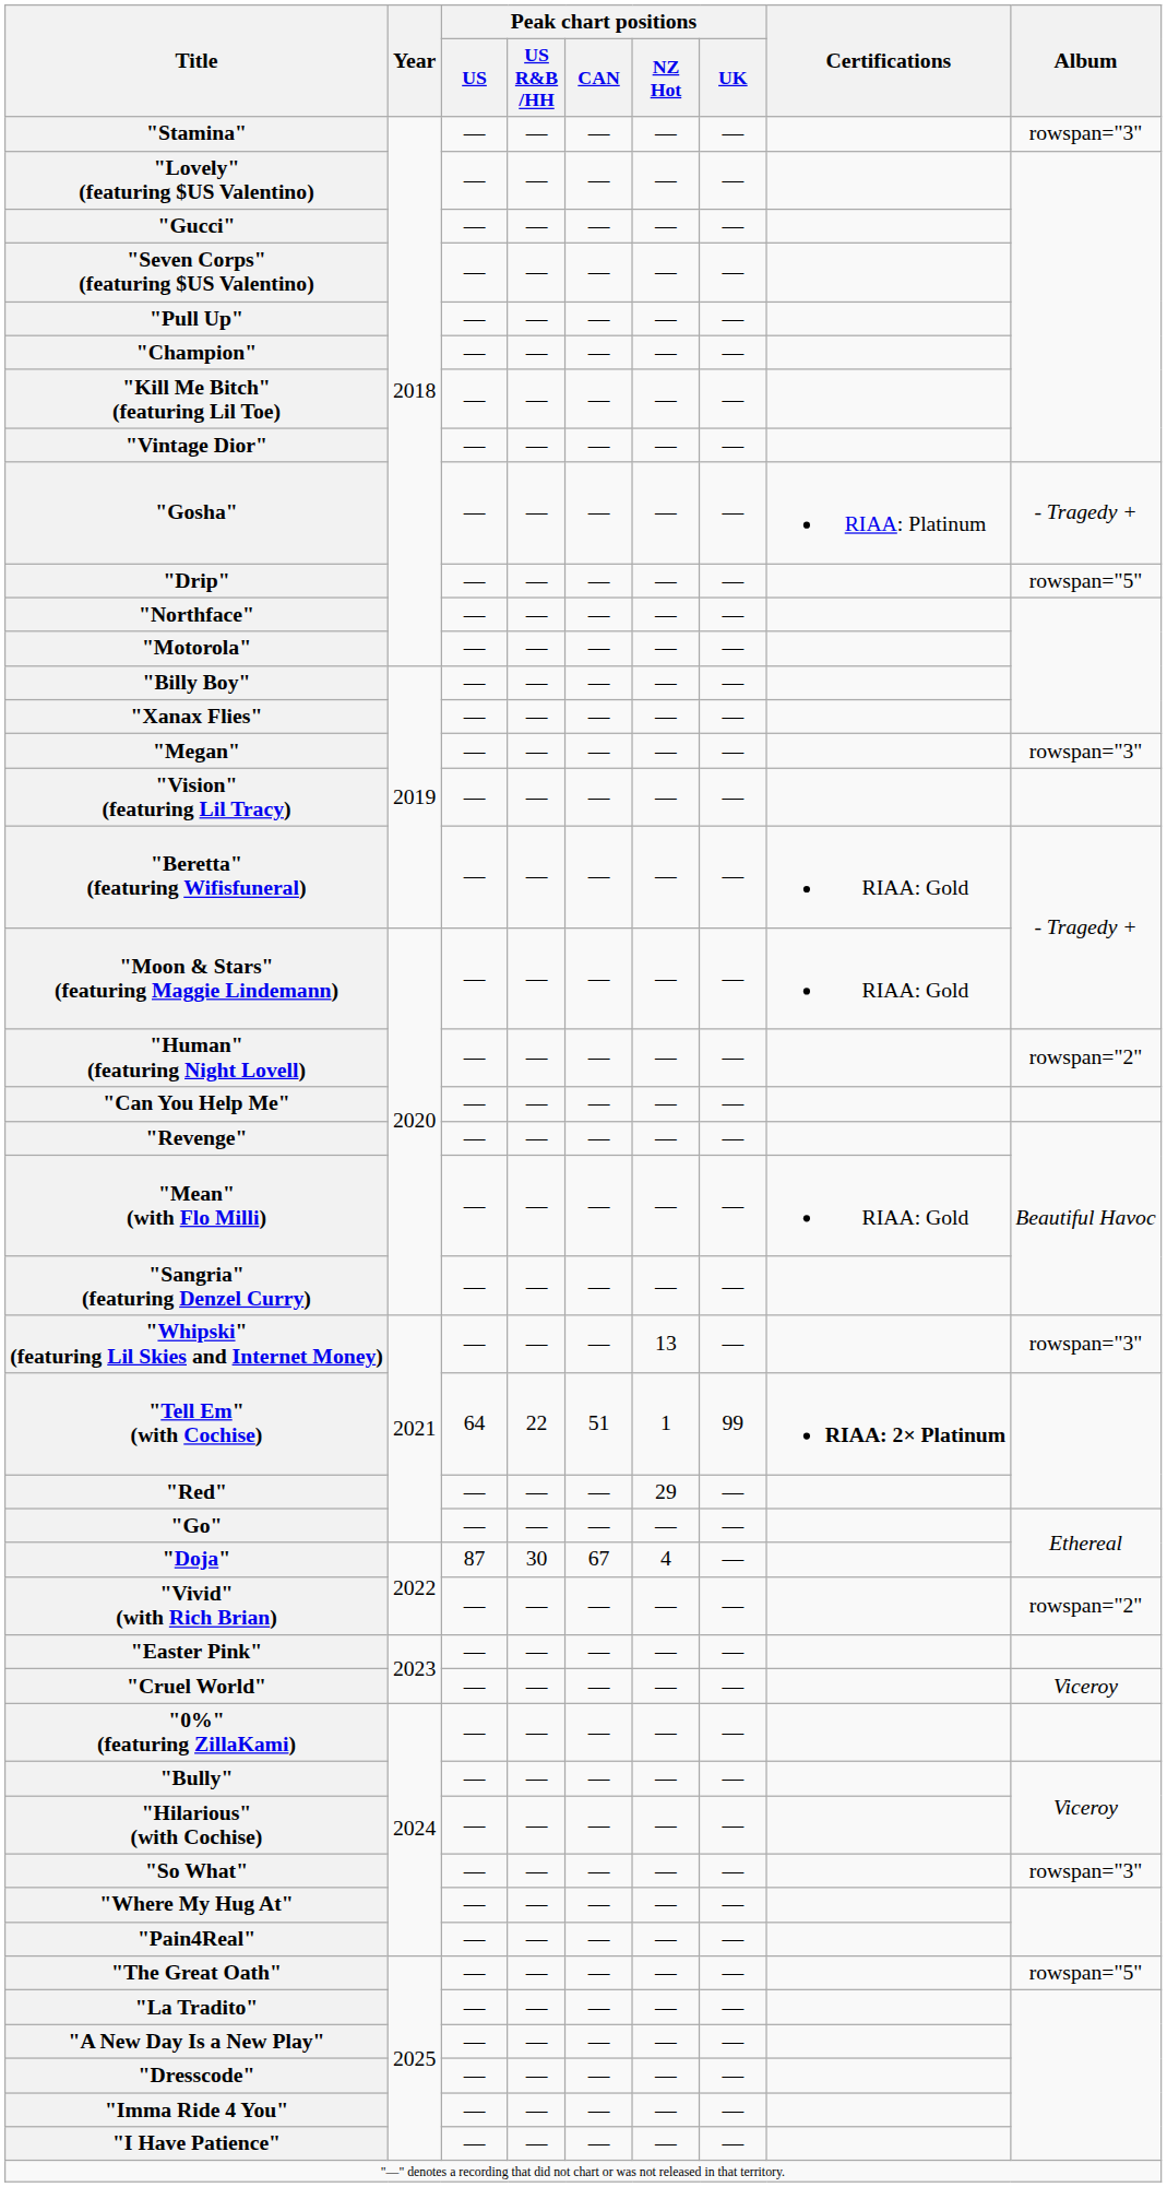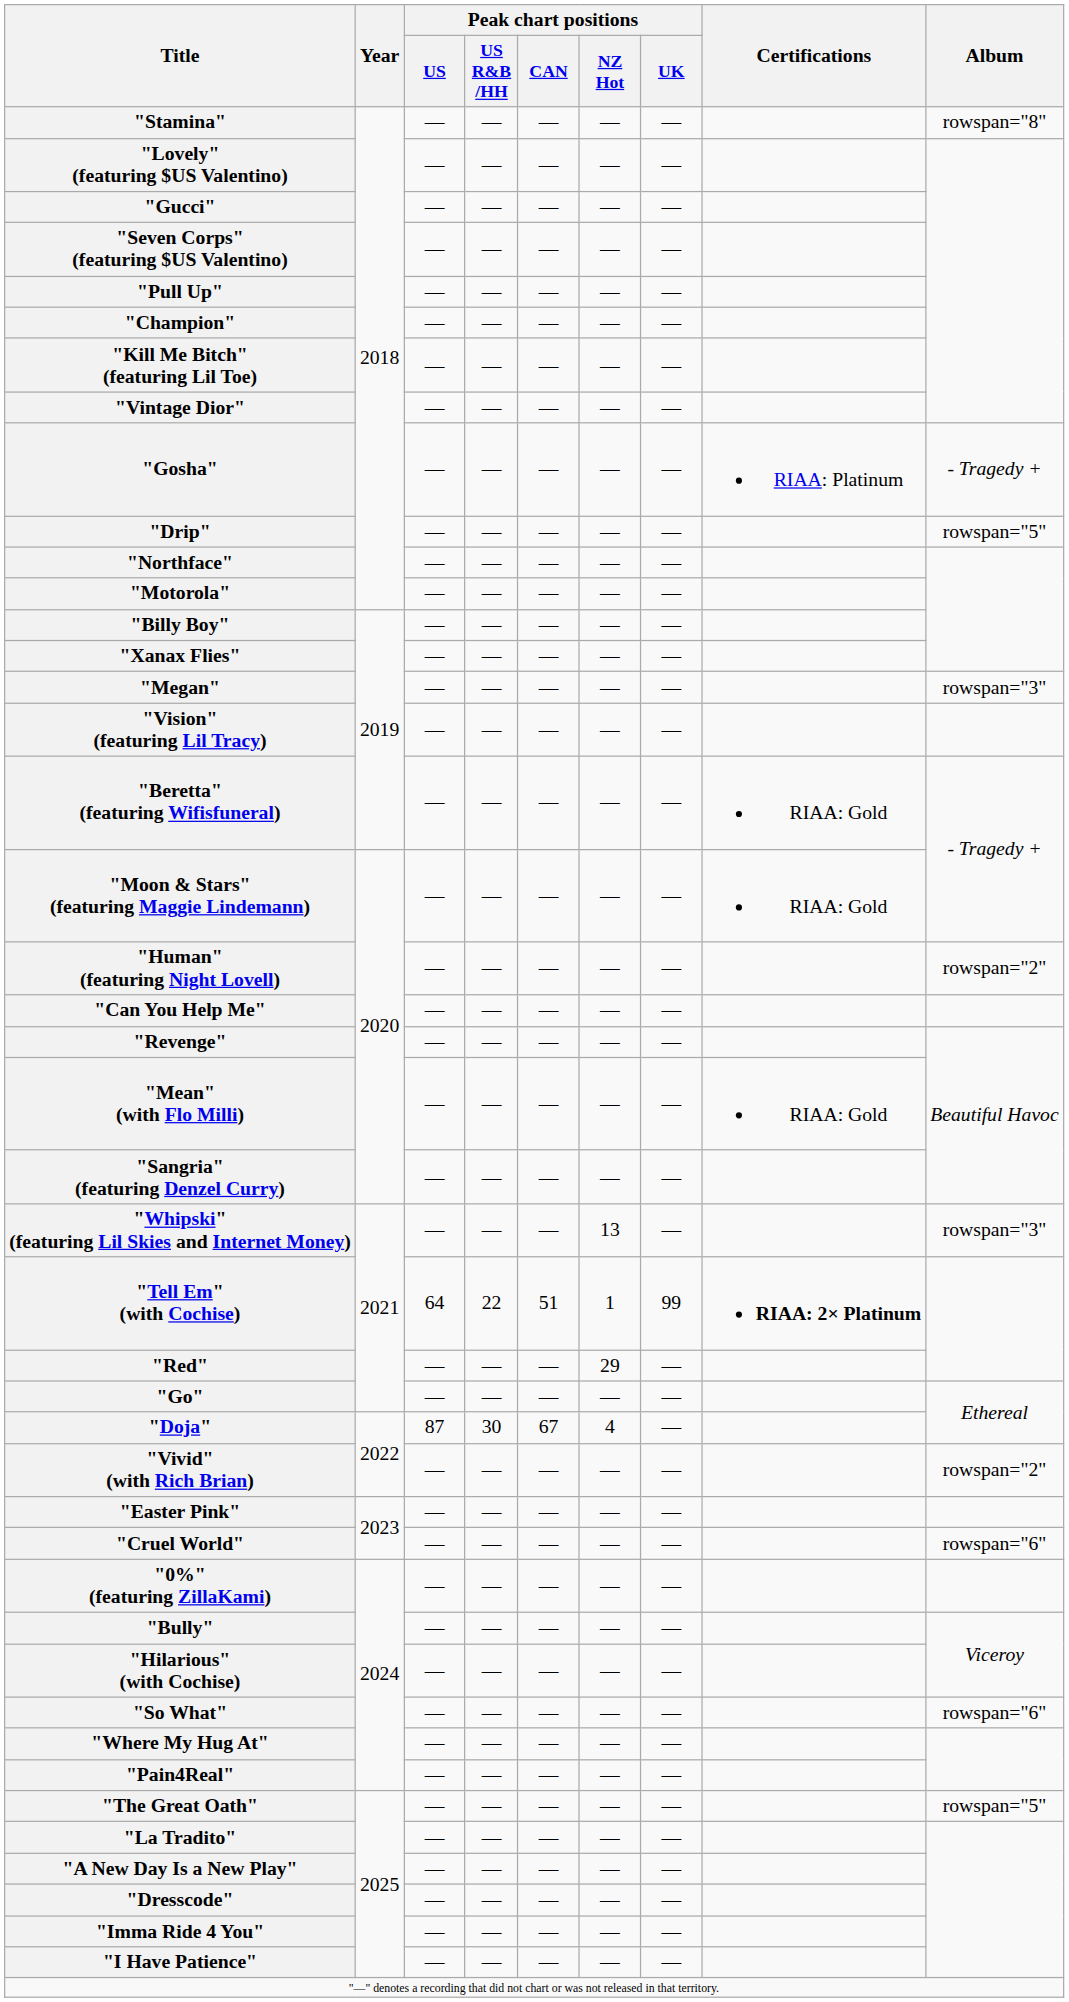"Stamina" | Album: rowspan="3" -> rowspan="8"
"Cruel World" | Album: Viceroy -> rowspan="6"
"So What" | Album: rowspan="3" -> rowspan="6"
